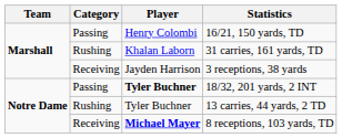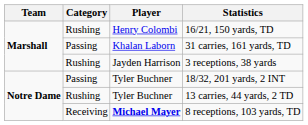16/21, 150 yards, TD | Category: Passing -> Rushing
31 carries, 161 yards, TD | Category: Rushing -> Passing
3 receptions, 38 yards | Category: Receiving -> Rushing
18/32, 201 yards, 2 INT | Player: bold -> normal
